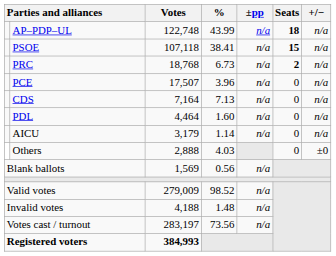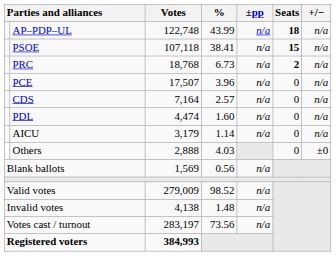CDS | %: 7.13 -> 2.57
PDL | Votes: 4,464 -> 4,474
Invalid votes | Votes: 4,188 -> 4,138
